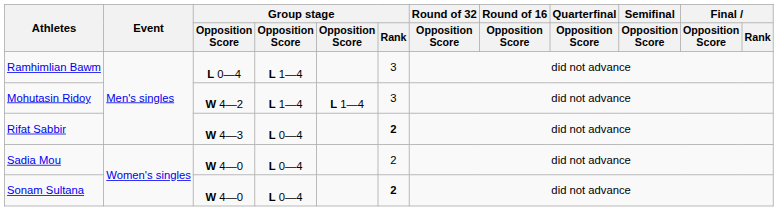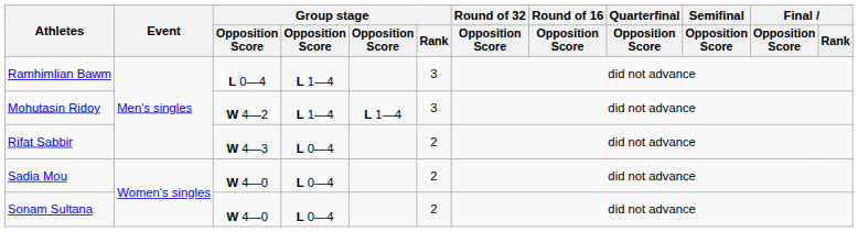Rifat Sabbir | Group stage / Rank: bold -> normal
Sonam Sultana | Group stage / Rank: bold -> normal
